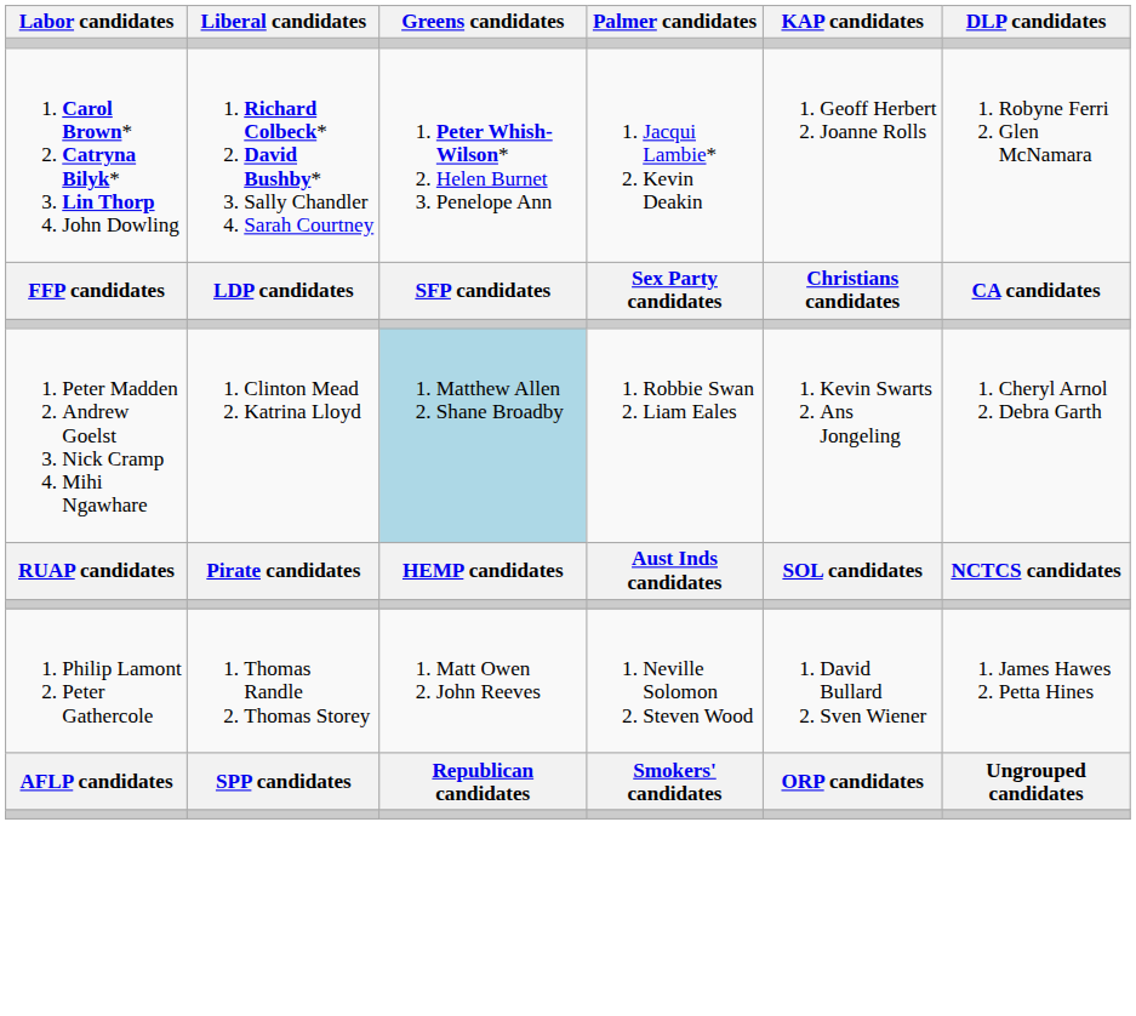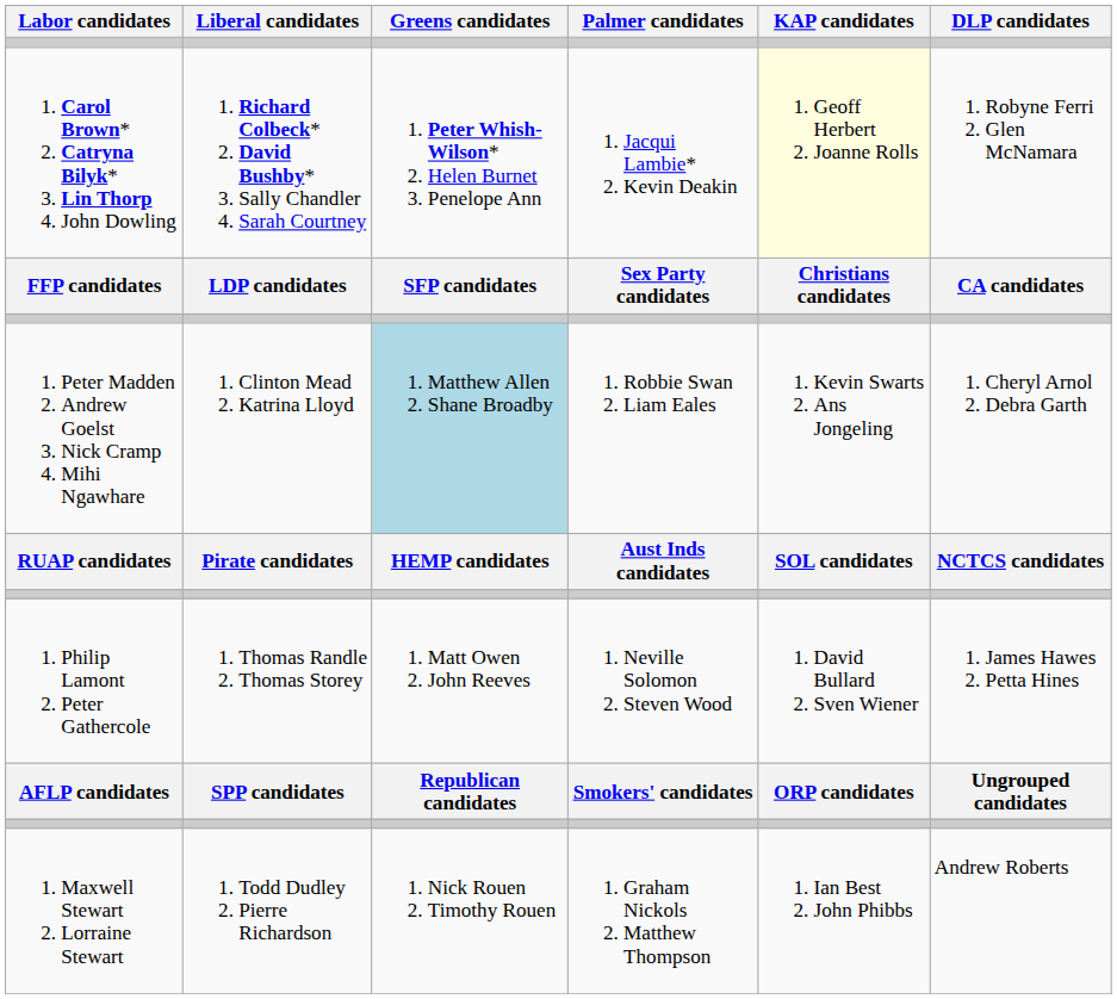Carol Brown* Catryna Bilyk* Lin Thorp John Dowling | KAP candidates: no background -> lightyellow background
+ row: Maxwell Stewart Lorraine Stewart | Todd Dudley Pierre Richardson | Nick Rouen Timothy Rouen | Graham Nickols Matthew Thompson | Ian Best John Phibbs | Andrew Roberts
